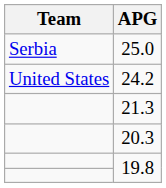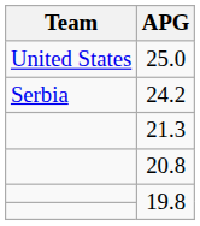row 2 | Team: Serbia -> United States
row 3 | Team: United States -> Serbia
row 5 | APG: 20.3 -> 20.8
